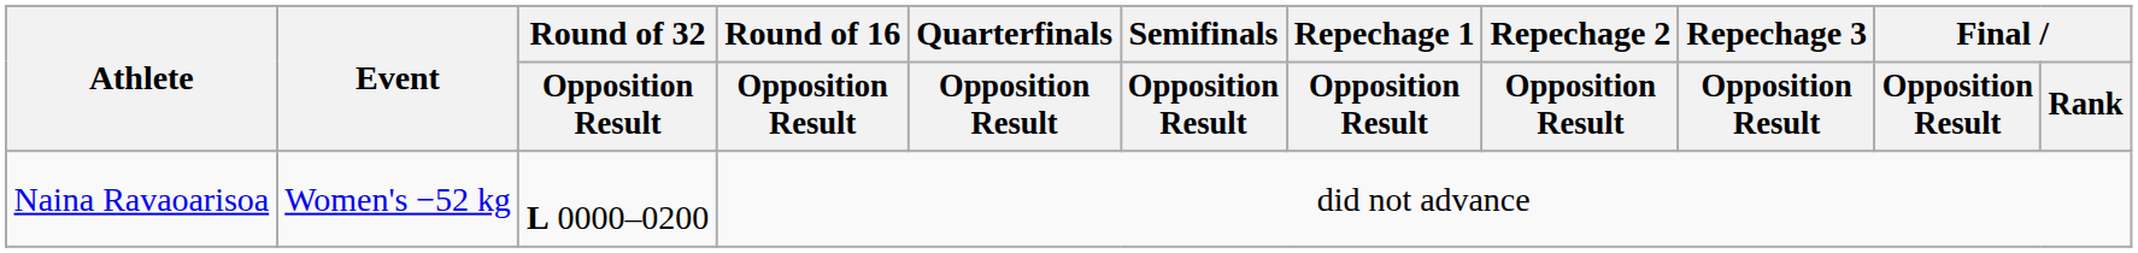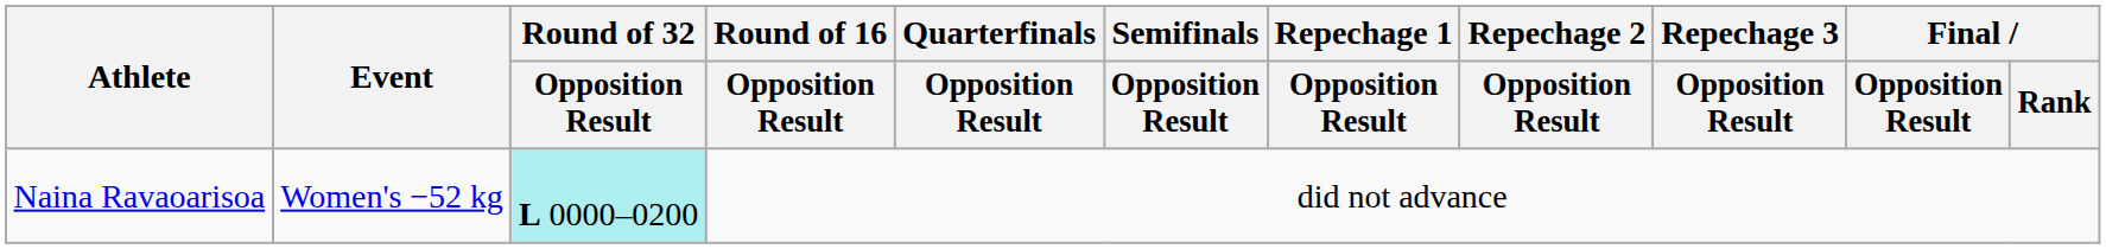Naina Ravaoarisoa | Round of 32 / Opposition Result: no background -> paleturquoise background
